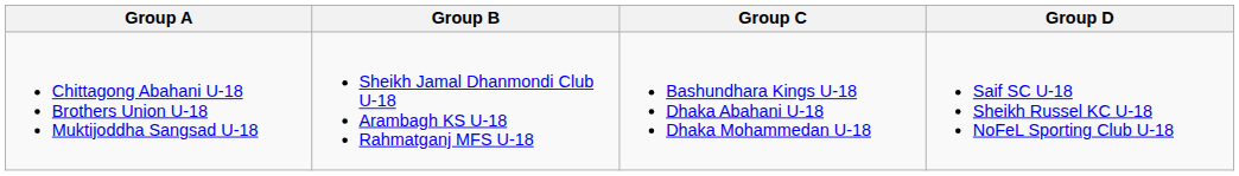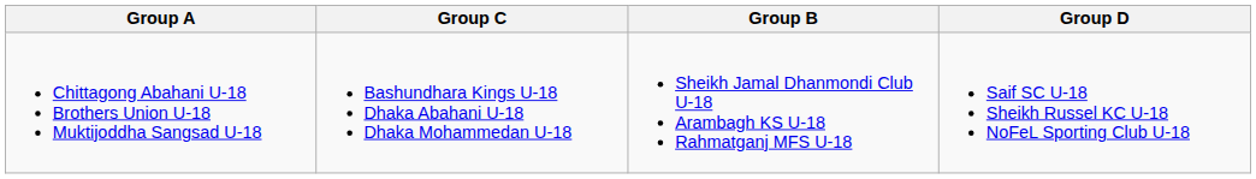columns swapped: Group B <-> Group C
